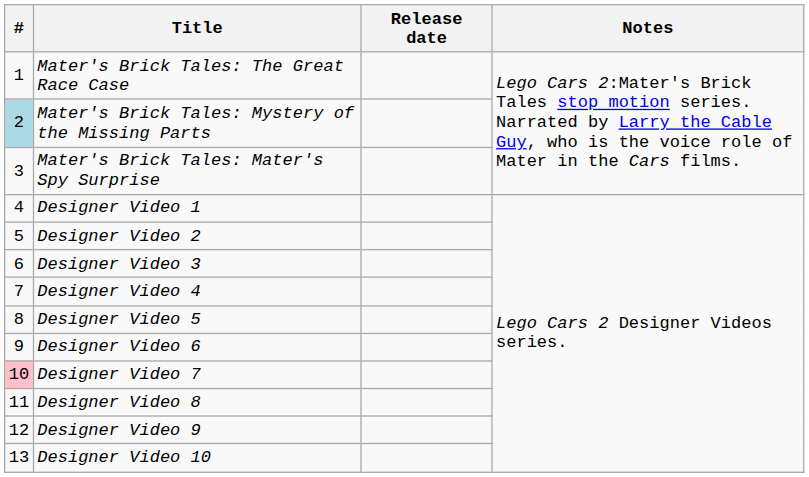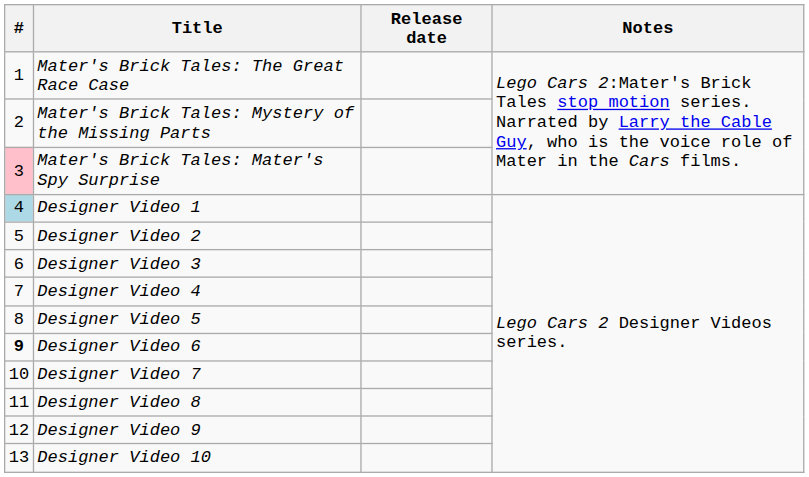Mater's Brick Tales: Mystery of the Missing Parts | #: lightblue background -> no background
Mater's Brick Tales: Mater's Spy Surprise | #: no background -> pink background
Designer Video 1 | #: no background -> lightblue background
Designer Video 6 | #: normal -> bold
Designer Video 7 | #: pink background -> no background
